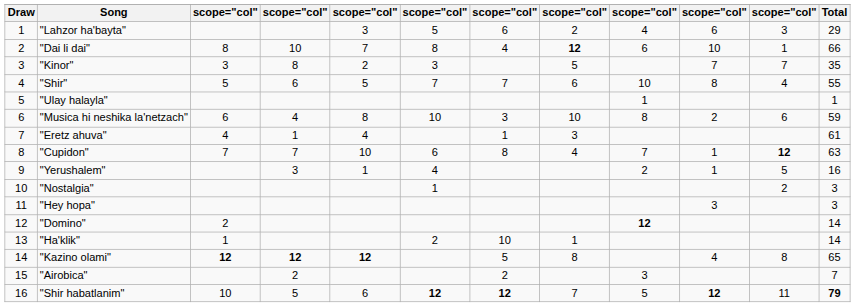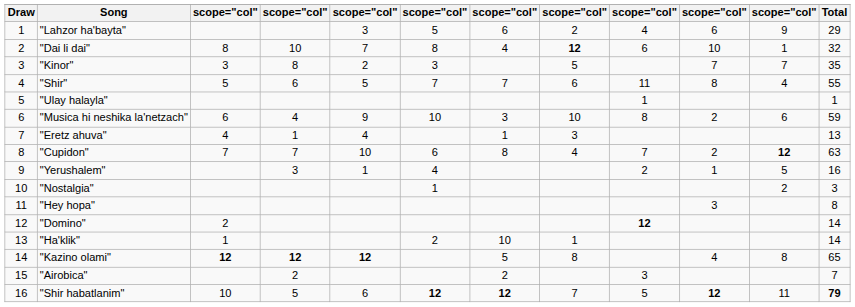"Lahzor ha'bayta" | column 11: 3 -> 9
"Dai li dai" | Total: 66 -> 32
"Shir" | column 9: 10 -> 11
"Musica hi neshika la'netzach" | column 5: 8 -> 9
"Eretz ahuva" | Total: 61 -> 13
"Cupidon" | column 10: 1 -> 2
"Hey hopa" | Total: 3 -> 8
